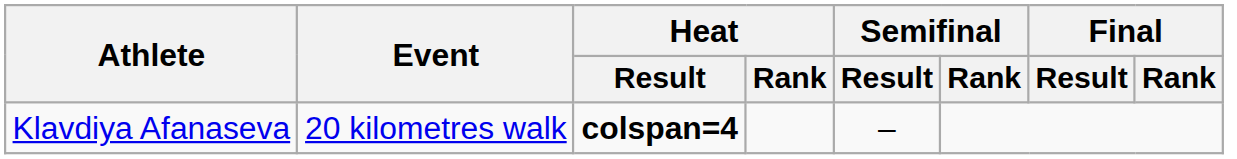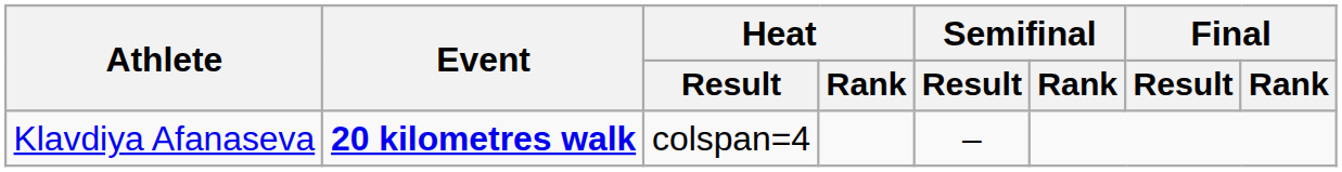Klavdiya Afanaseva | Event: normal -> bold
Klavdiya Afanaseva | Heat / Result: bold -> normal
